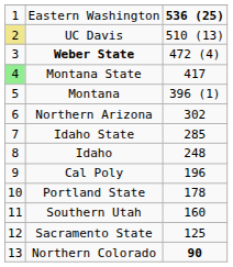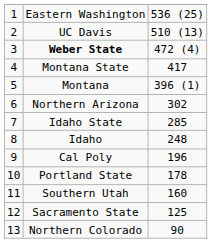Eastern Washington | column 3: bold -> normal
UC Davis | column 1: khaki background -> no background
Montana State | column 1: lightgreen background -> no background
Northern Colorado | column 3: bold -> normal
